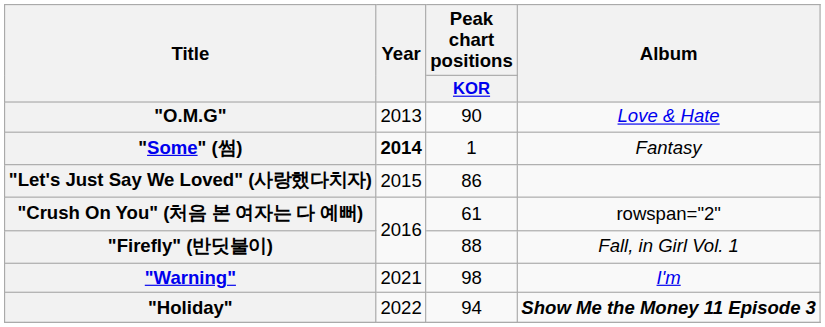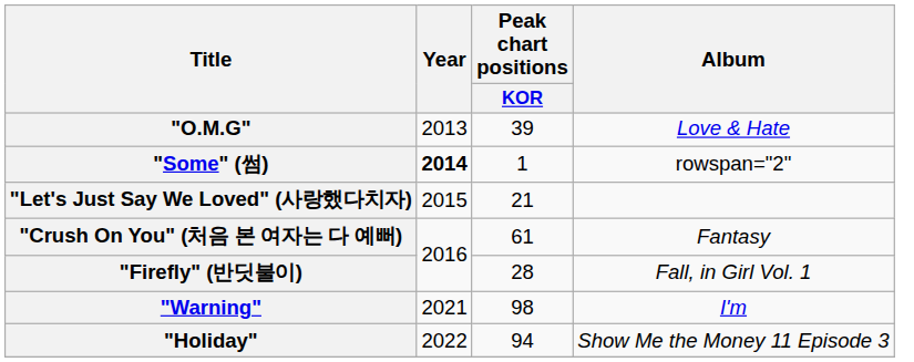"O.M.G" | Peak chart positions / KOR: 90 -> 39
"Some" (썸) | Album: Fantasy -> rowspan="2"
"Let's Just Say We Loved" (사랑했다치자) | Peak chart positions / KOR: 86 -> 21
"Crush On You" (처음 본 여자는 다 예뻐) | Album: rowspan="2" -> Fantasy
"Firefly" (반딧불이) | Peak chart positions / KOR: 88 -> 28
"Holiday" | Album: bold -> normal
